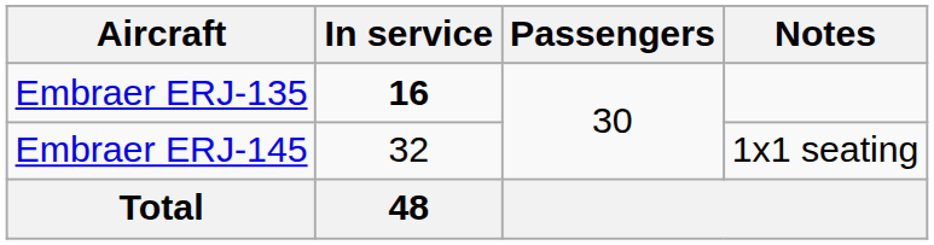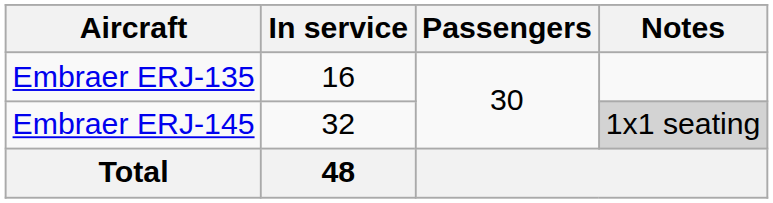Embraer ERJ-135 | In service: bold -> normal
Embraer ERJ-145 | Notes: no background -> lightgrey background
